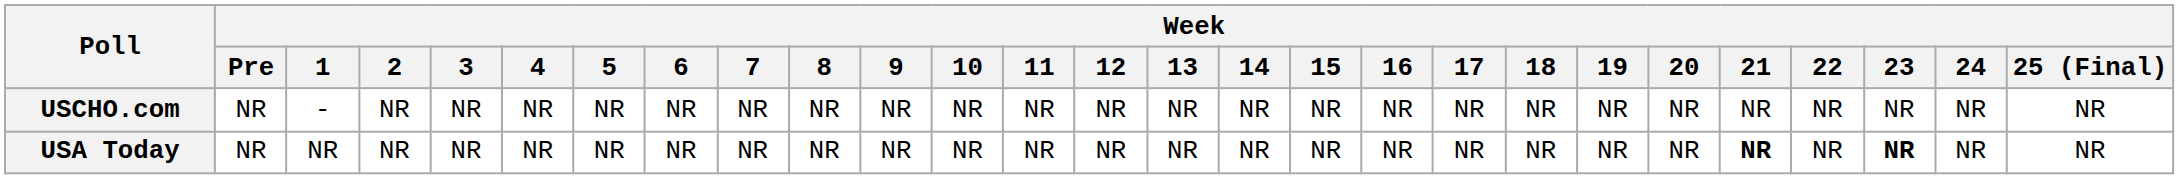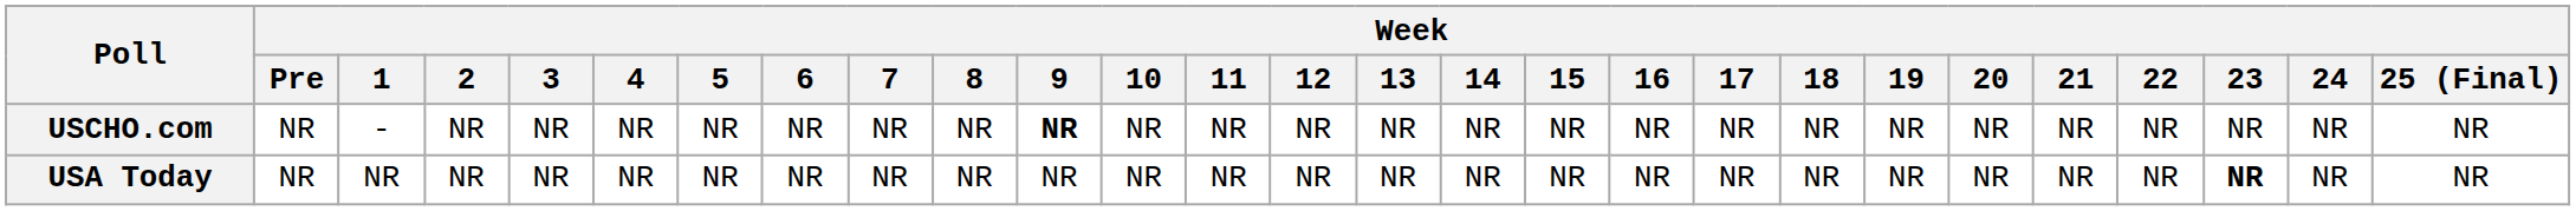USCHO.com | Week / 9: normal -> bold
USA Today | Week / 21: bold -> normal
